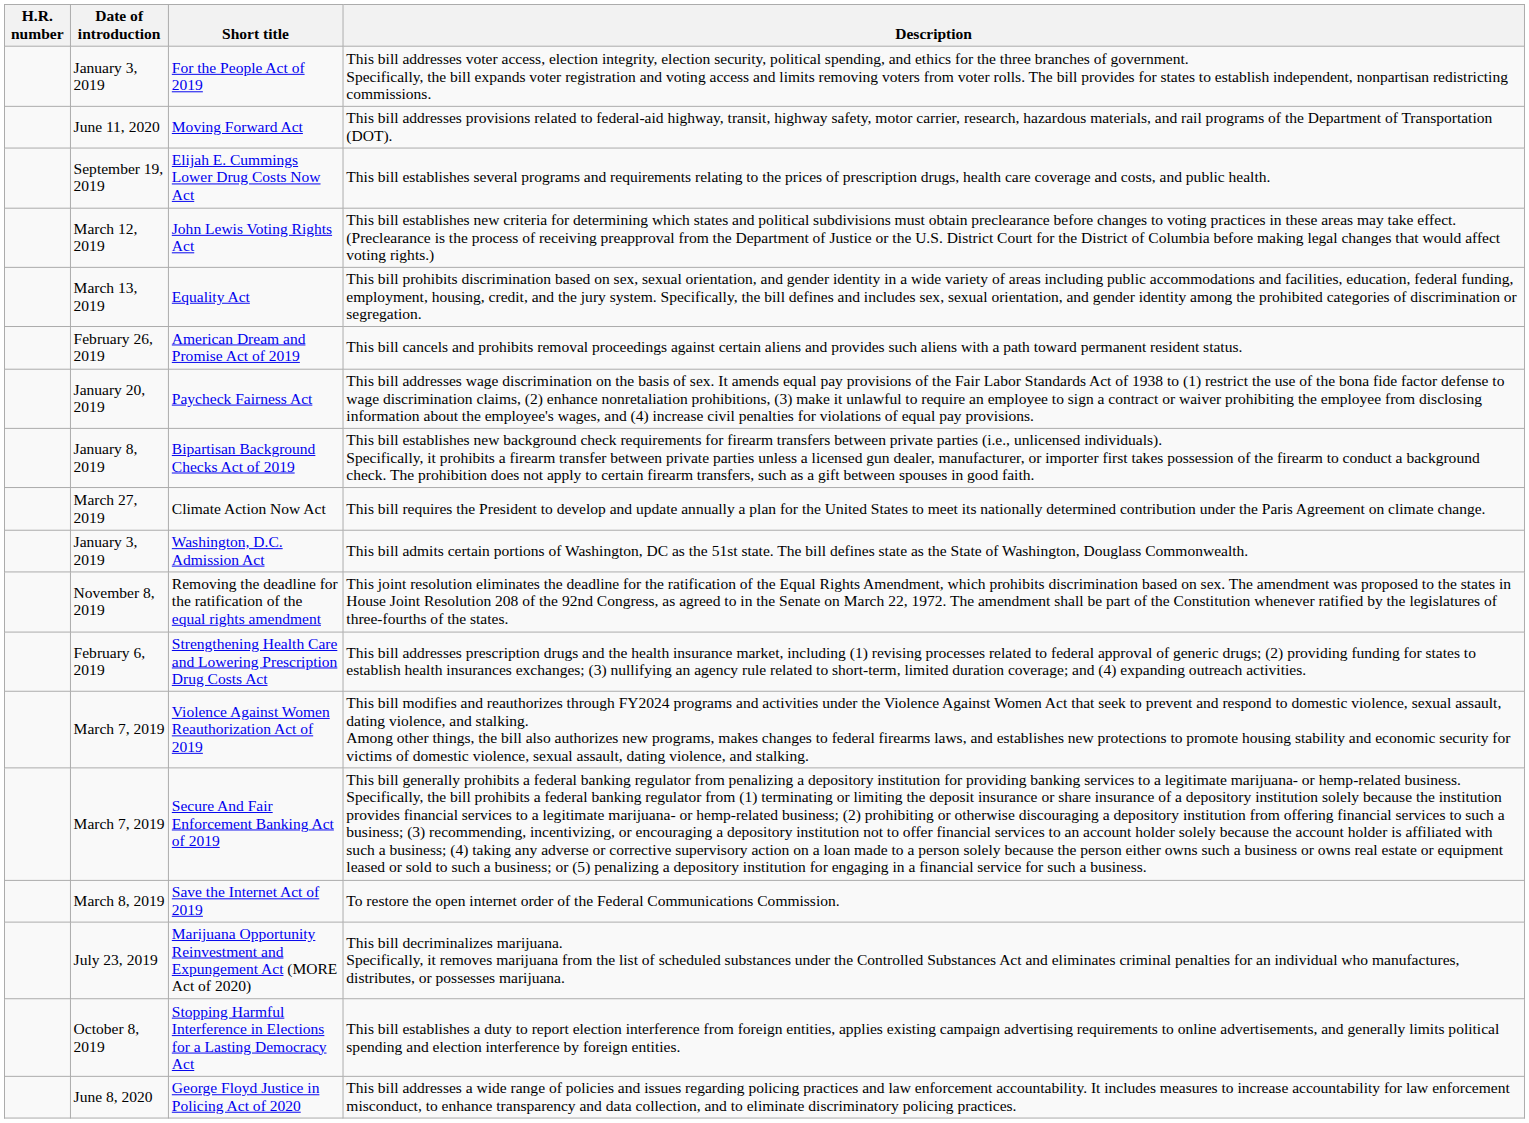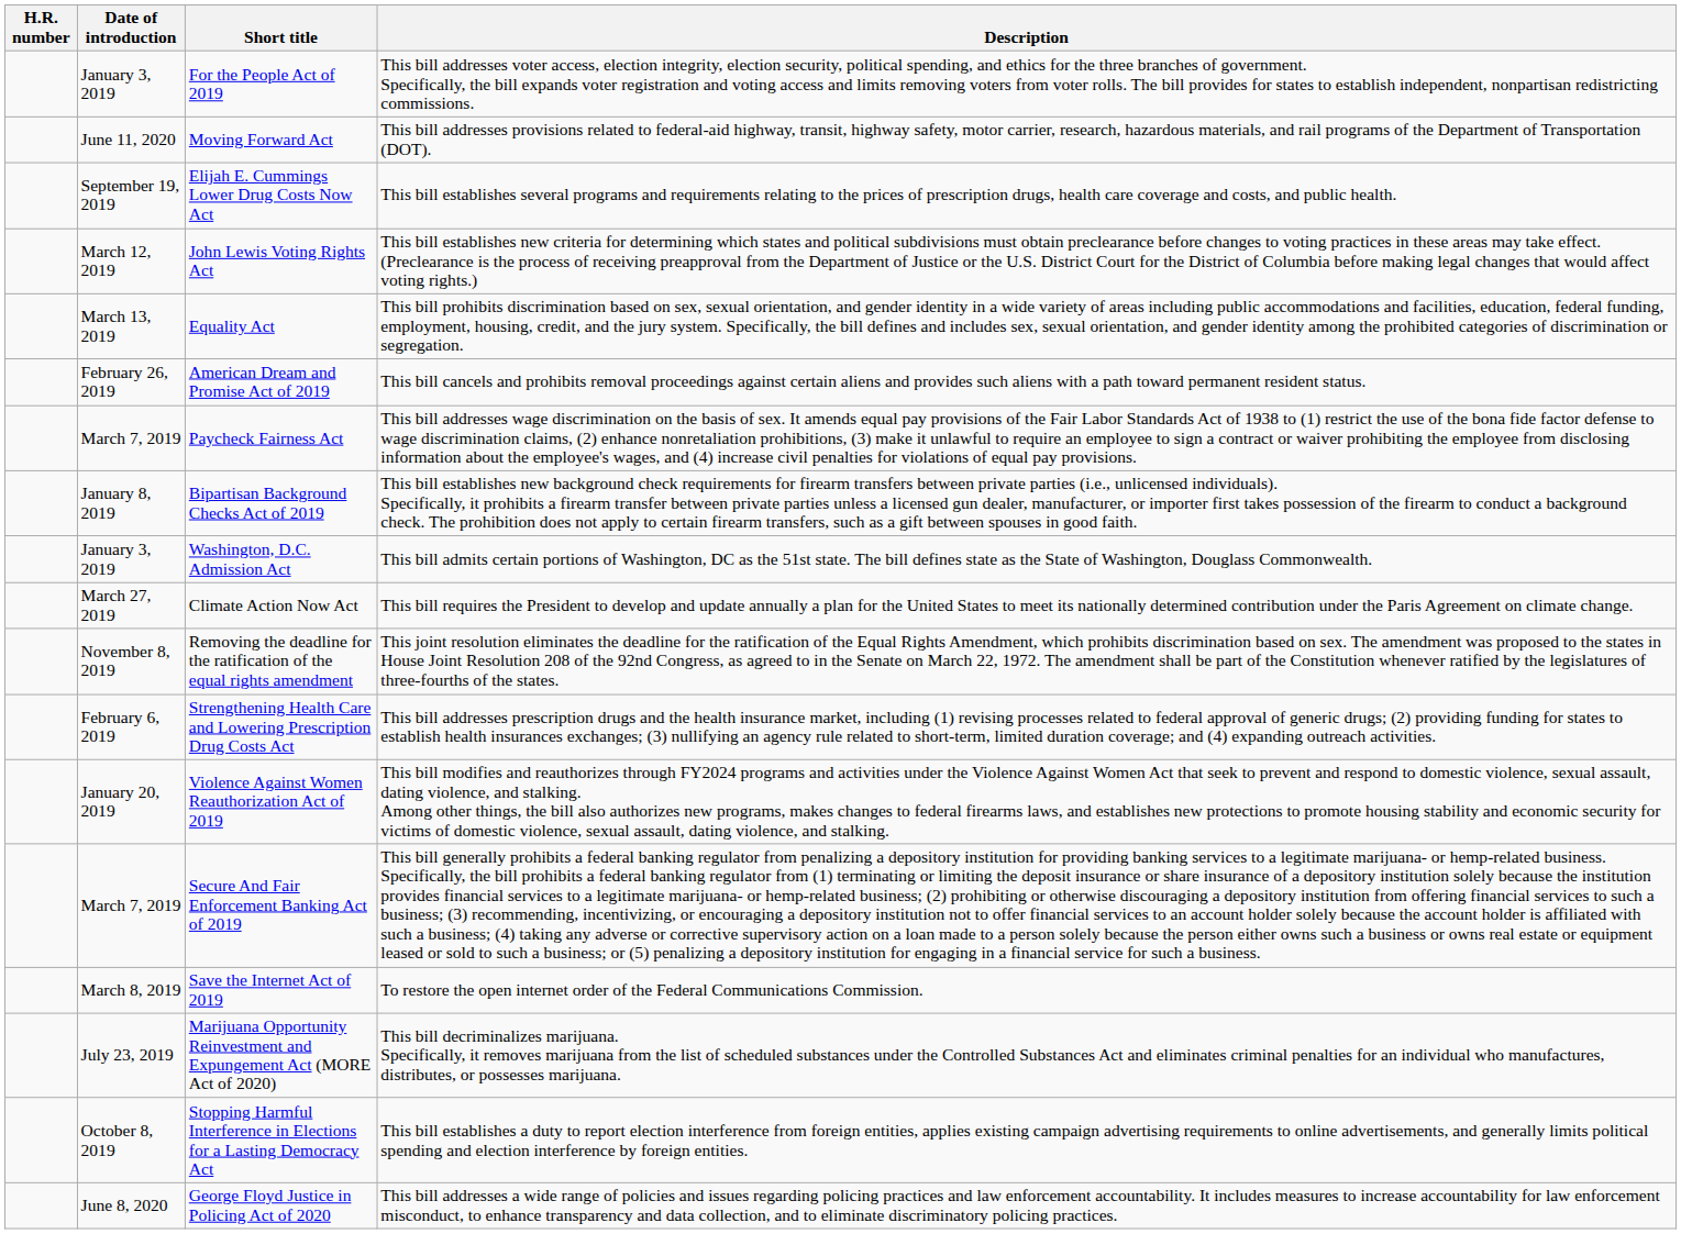Paycheck Fairness Act | Date of introduction: January 20, 2019 -> March 7, 2019
rows swapped: Climate Action Now Act <-> Washington, D.C. Admission Act
Violence Against Women Reauthorization Act of 2019 | Date of introduction: March 7, 2019 -> January 20, 2019
